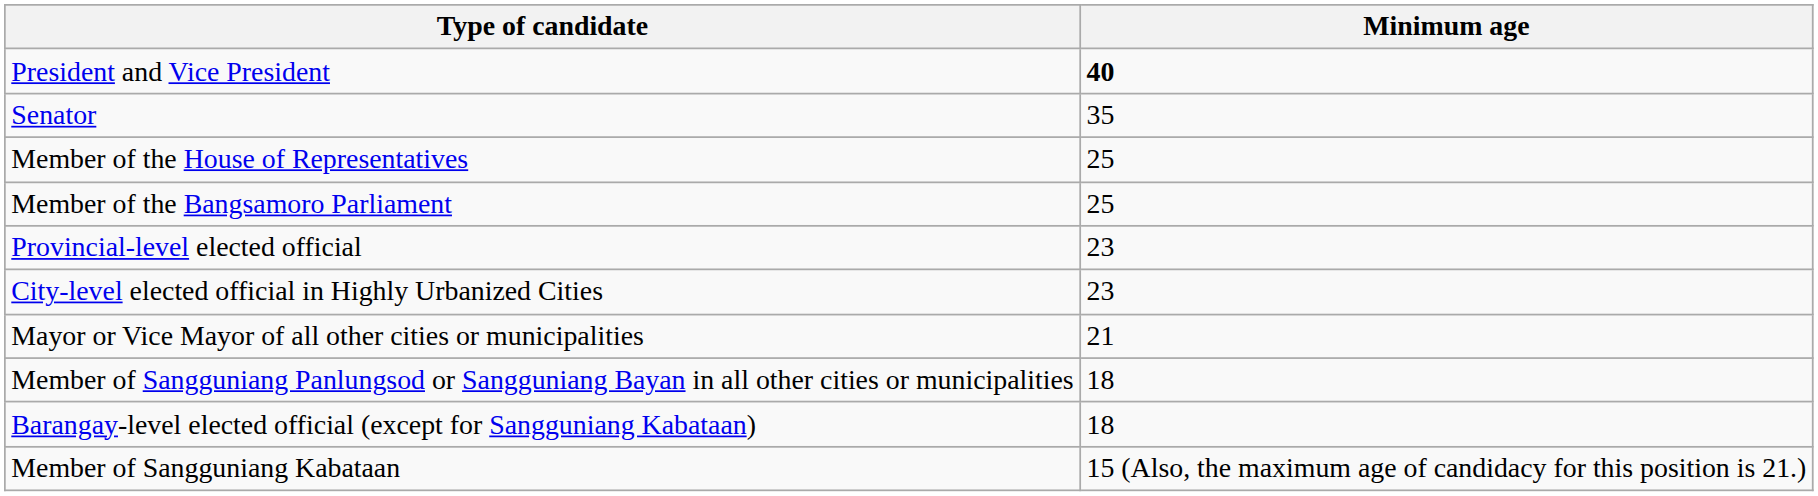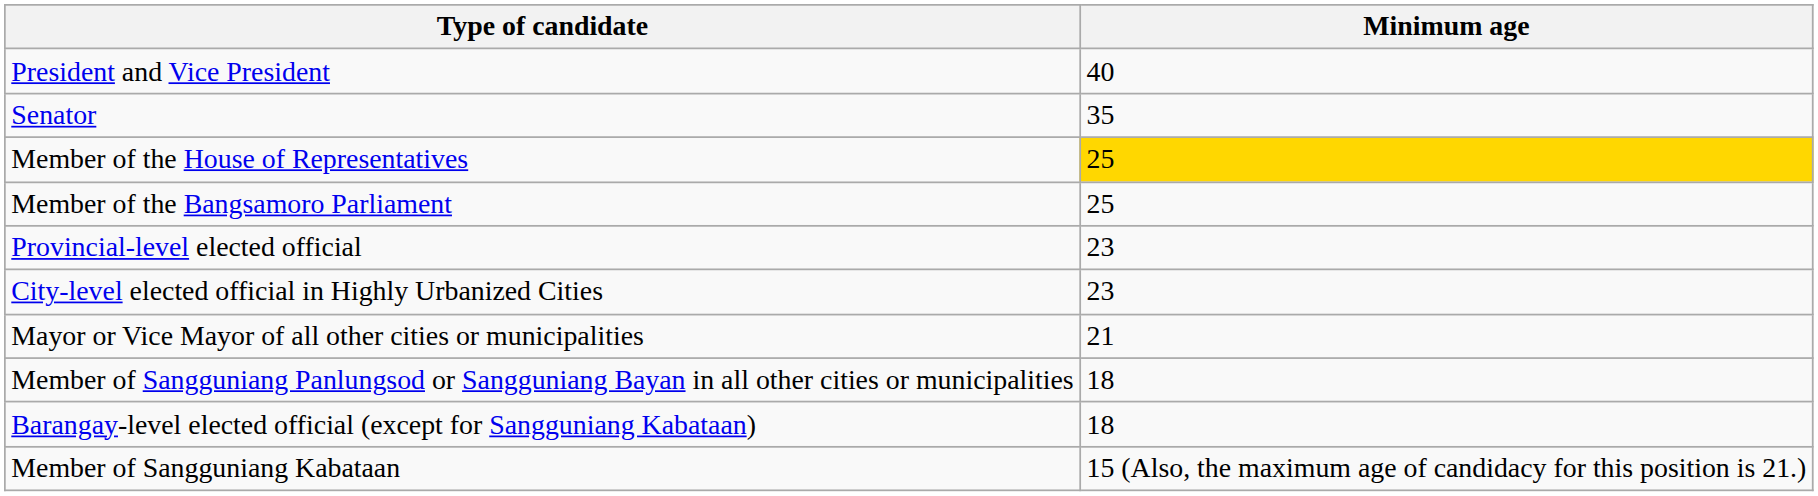President and Vice President | Minimum age: bold -> normal
Member of the House of Representatives | Minimum age: no background -> gold background
